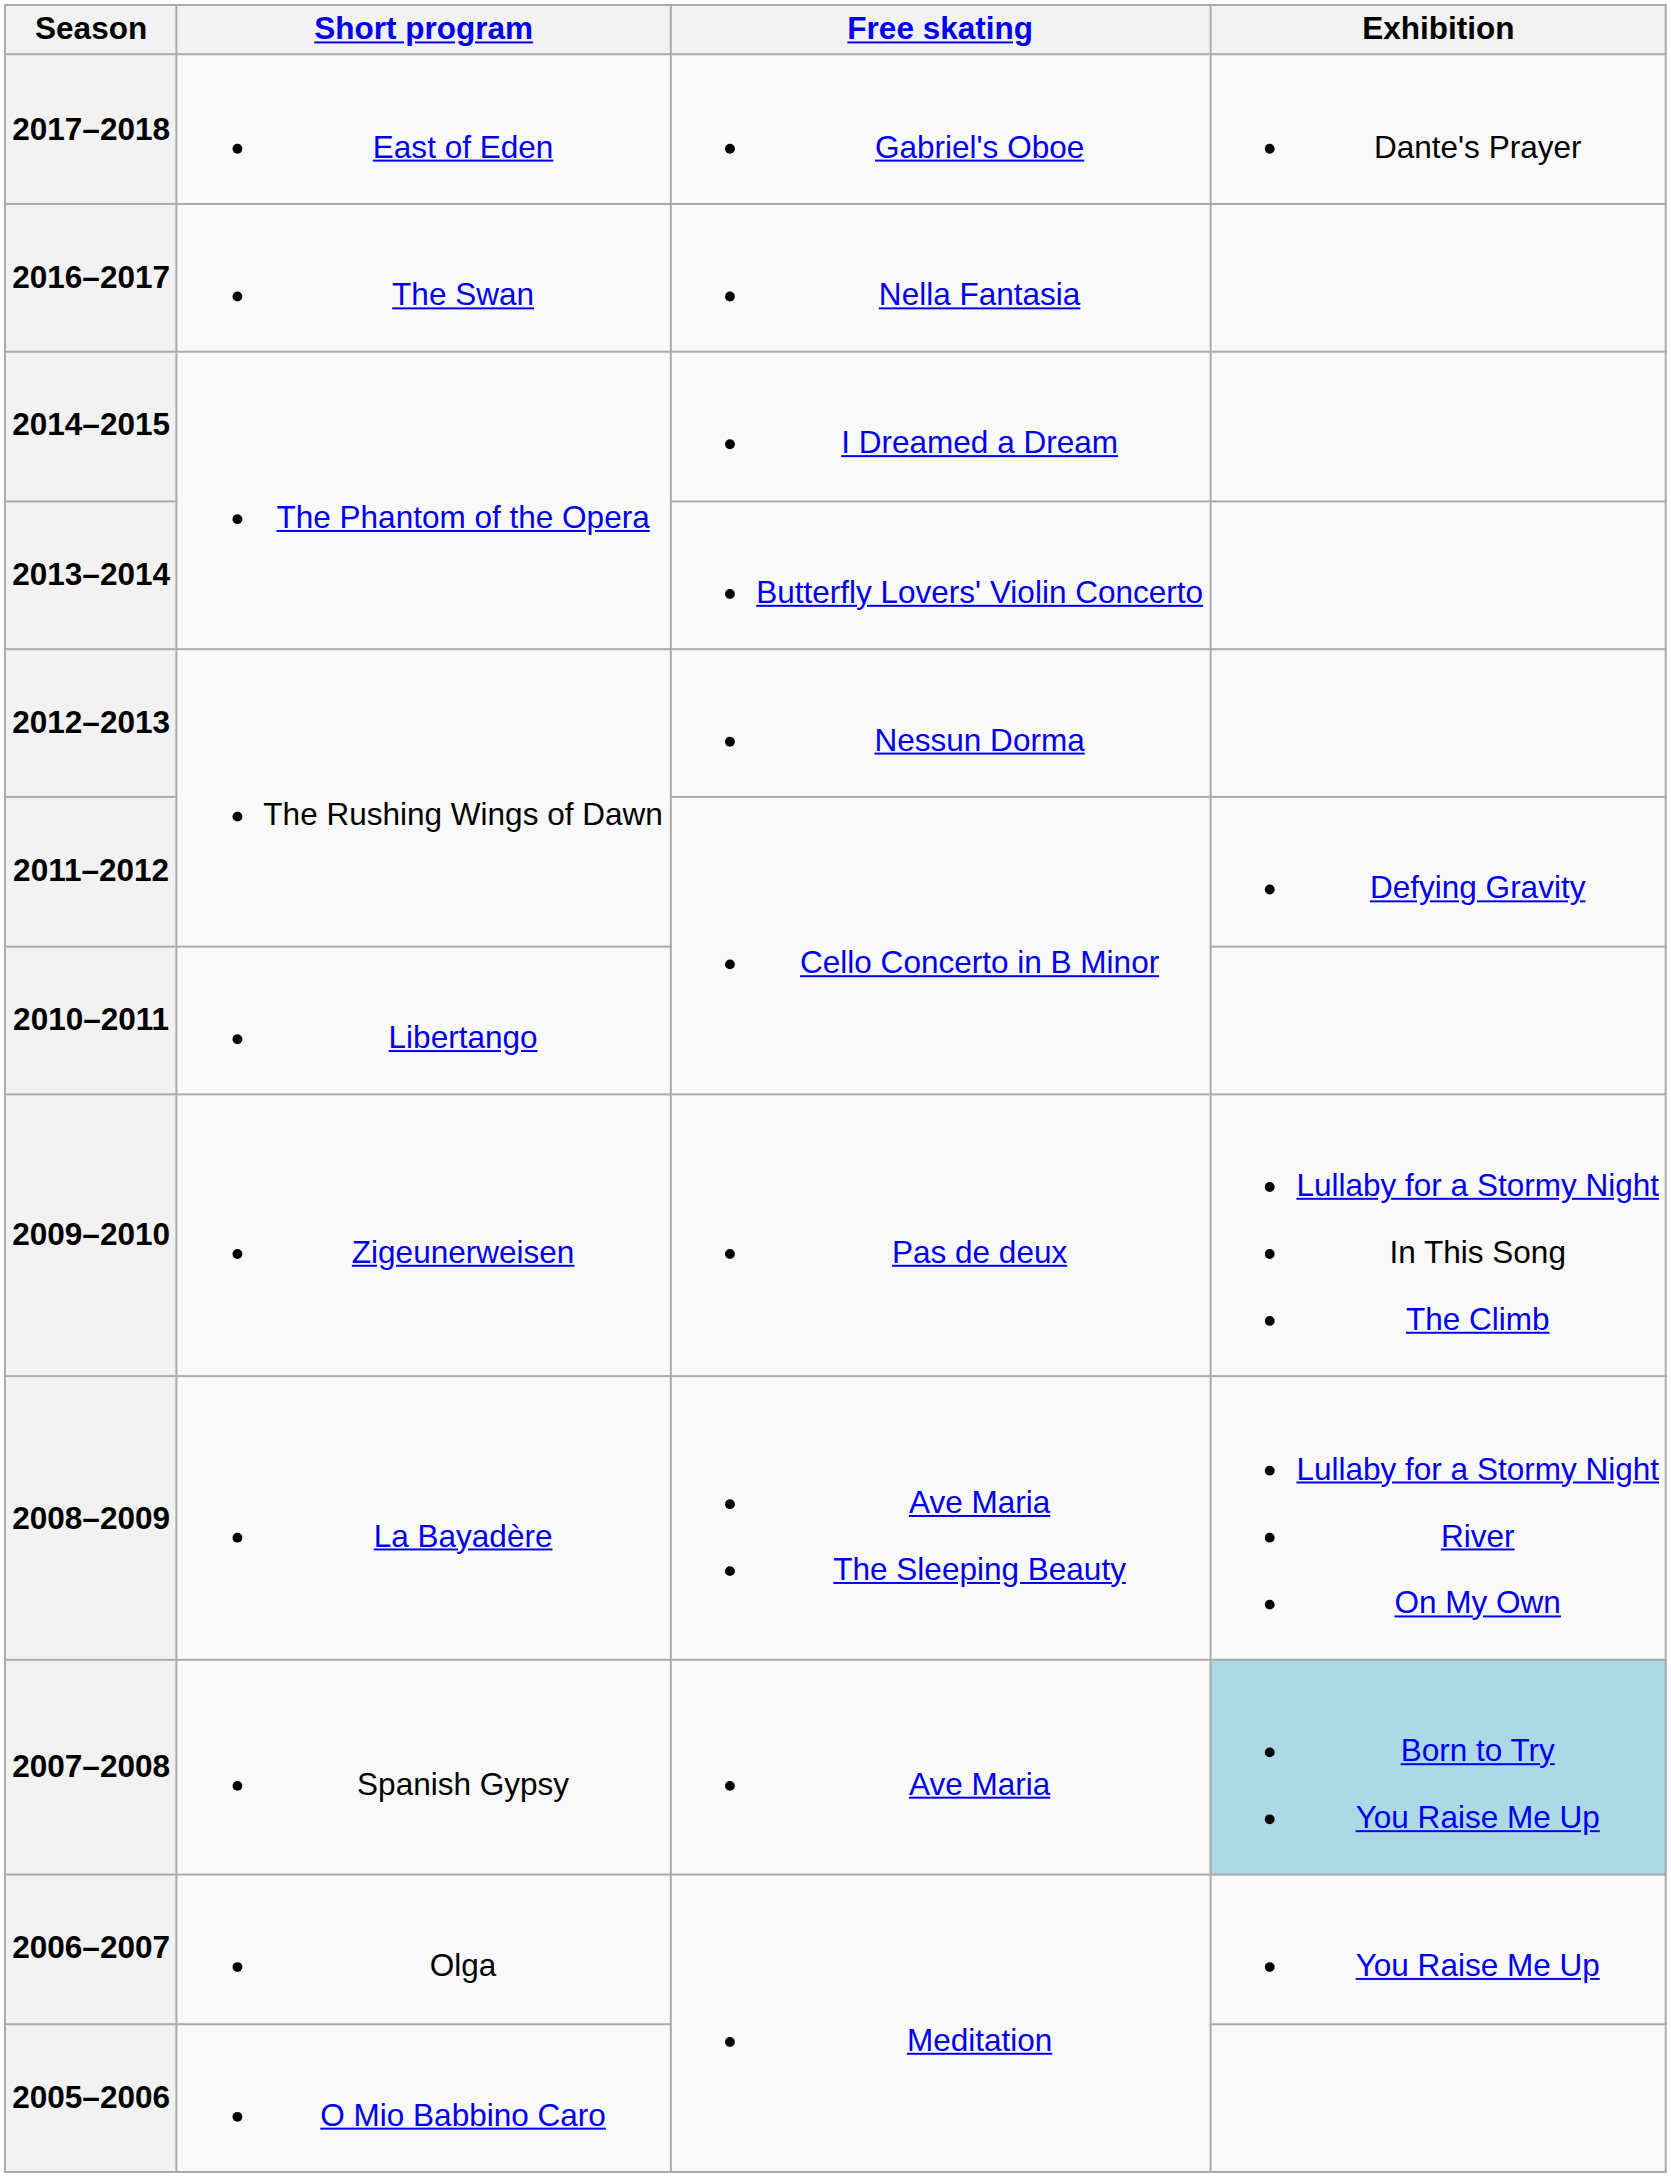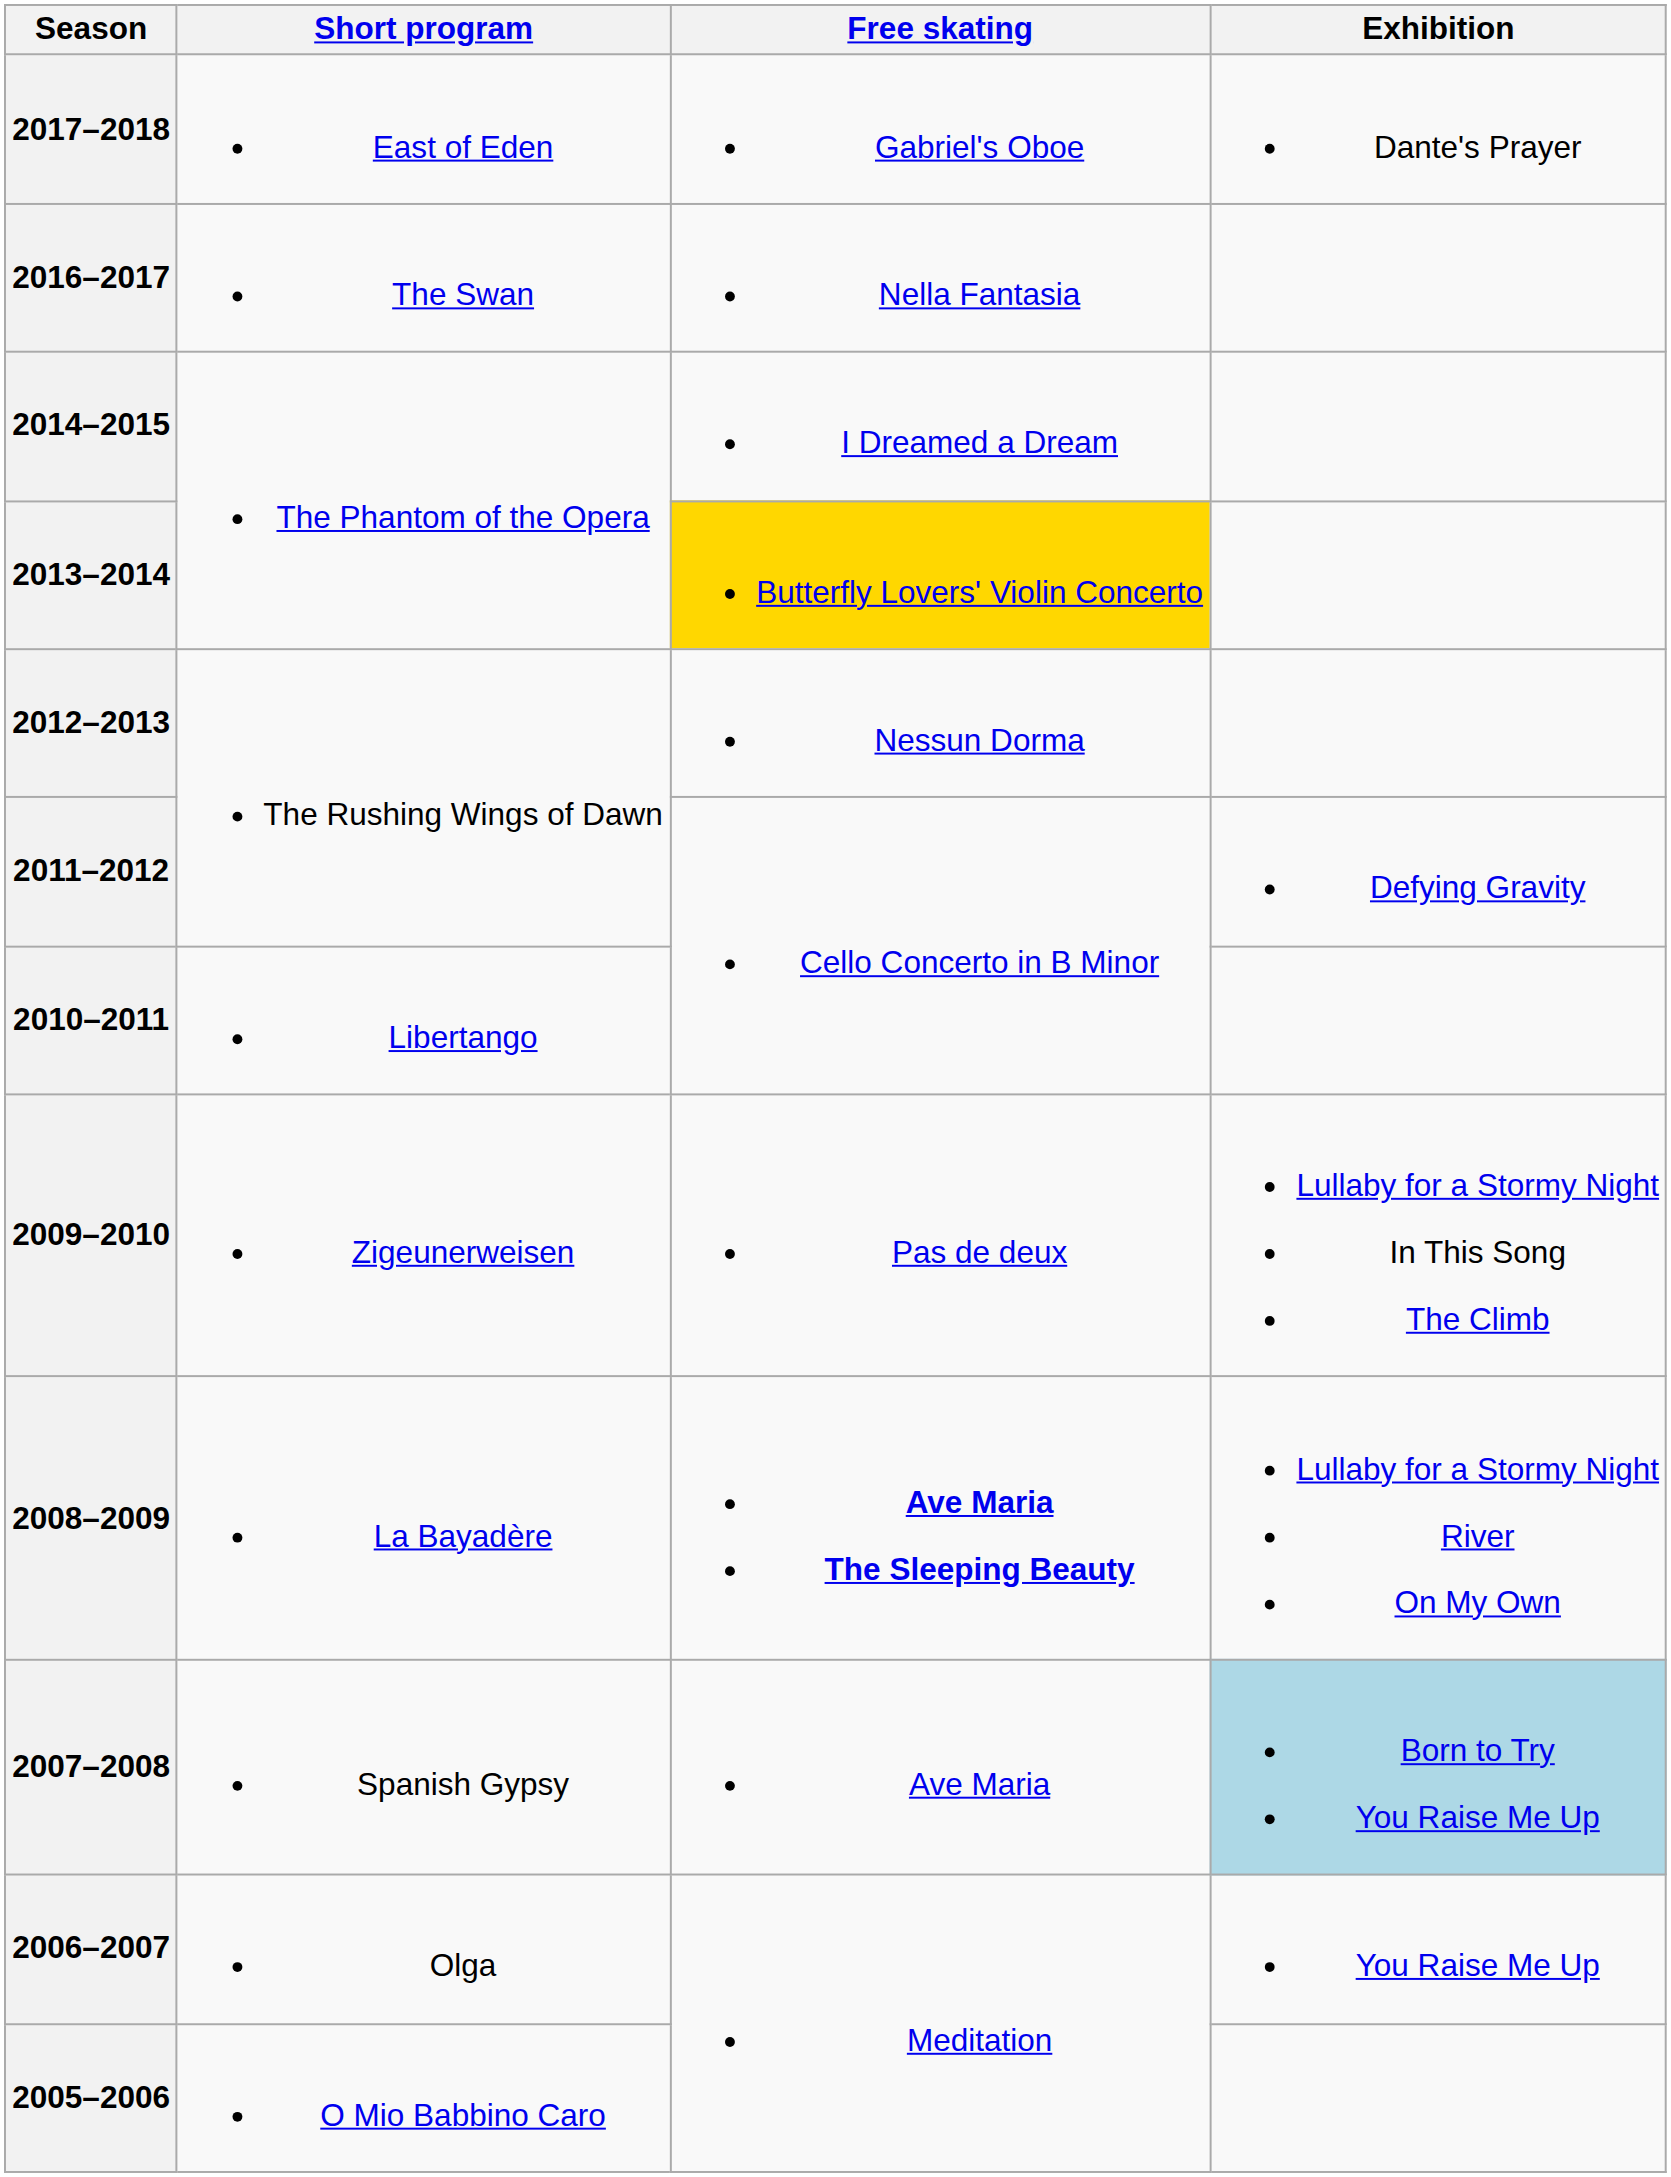2013–2014 | Free skating: no background -> gold background
2008–2009 | Free skating: normal -> bold
